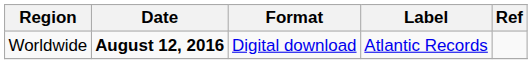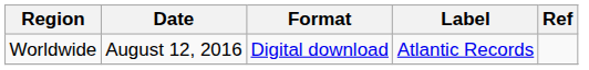Worldwide | Date: bold -> normal
